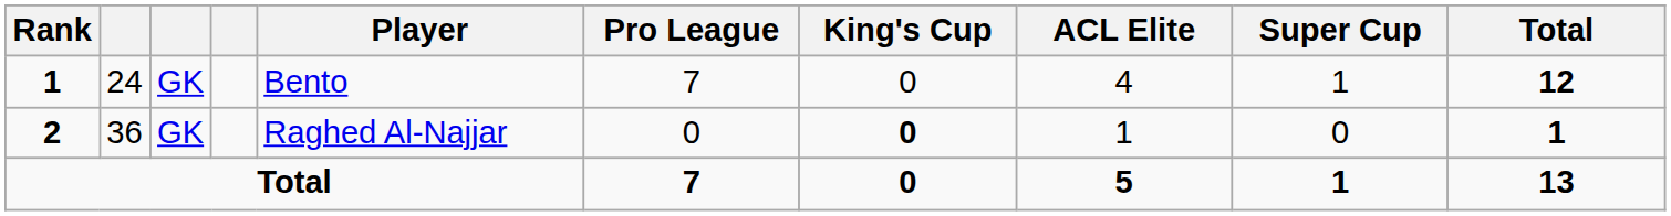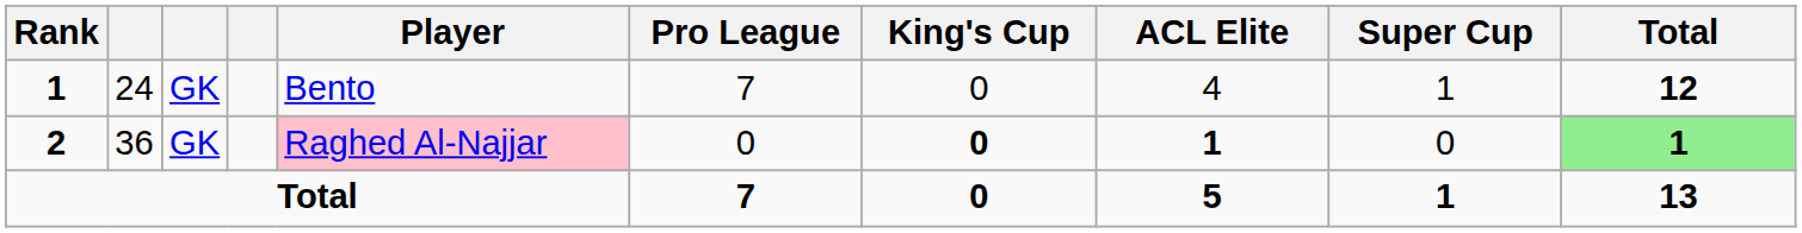2 | Player: no background -> pink background
2 | ACL Elite: normal -> bold
2 | Total: no background -> lightgreen background
